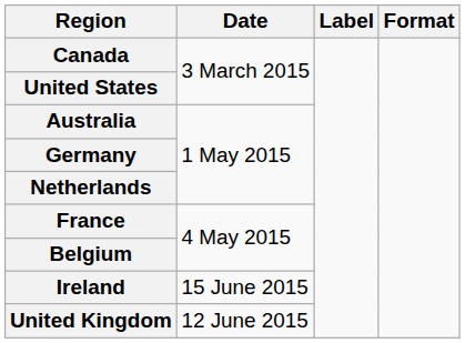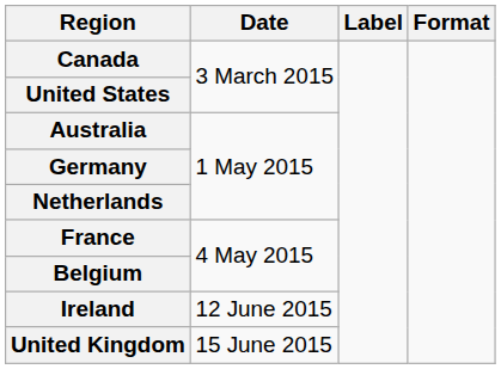Ireland | Date: 15 June 2015 -> 12 June 2015
United Kingdom | Date: 12 June 2015 -> 15 June 2015
